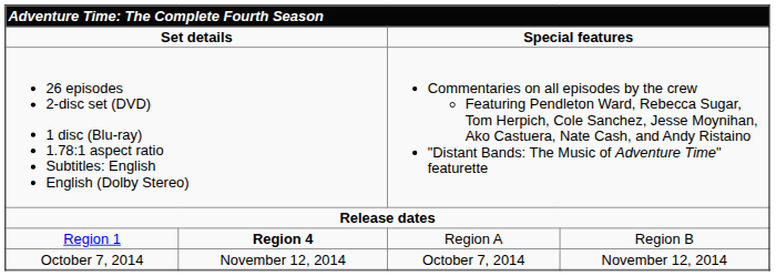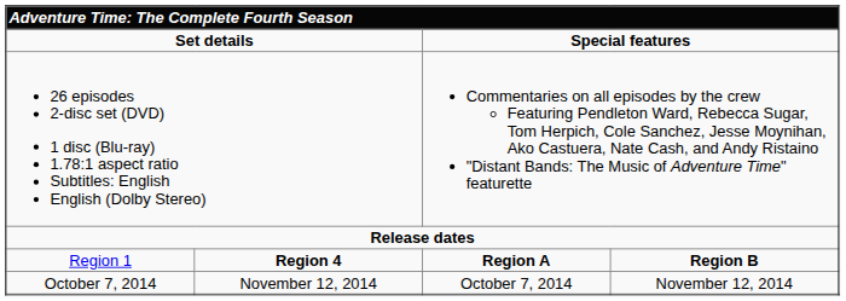Region 1 | column 3: normal -> bold
Region 1 | column 4: normal -> bold
